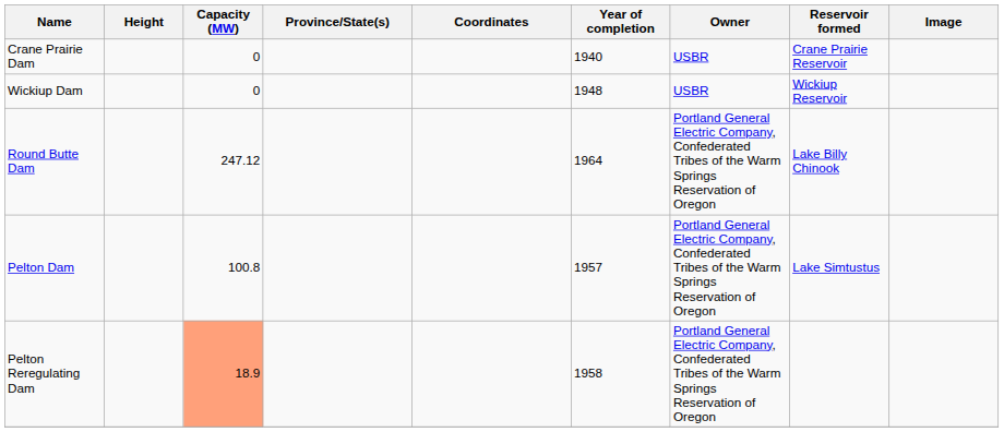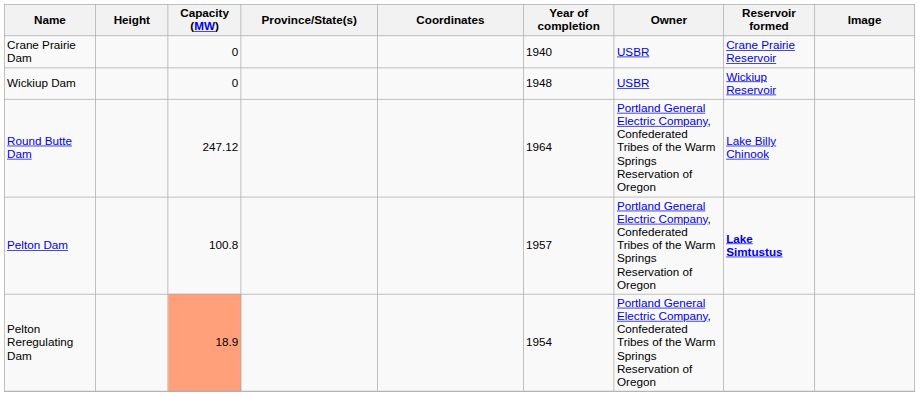Pelton Dam | Reservoir formed: normal -> bold
Pelton Reregulating Dam | Year of completion: 1958 -> 1954
